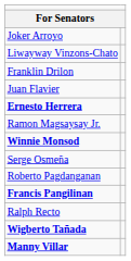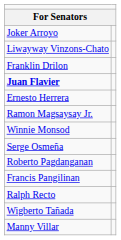Juan Flavier | column 1: normal -> bold
Ernesto Herrera | column 1: bold -> normal
Winnie Monsod | column 1: bold -> normal
Francis Pangilinan | column 1: bold -> normal
Wigberto Tañada | column 1: bold -> normal
Manny Villar | column 1: bold -> normal
